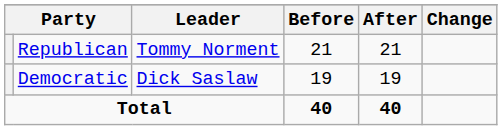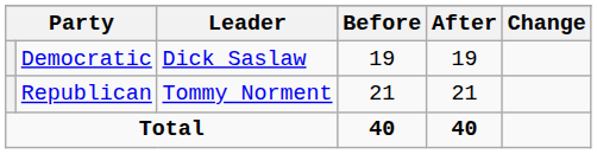rows swapped: Republican <-> Democratic
